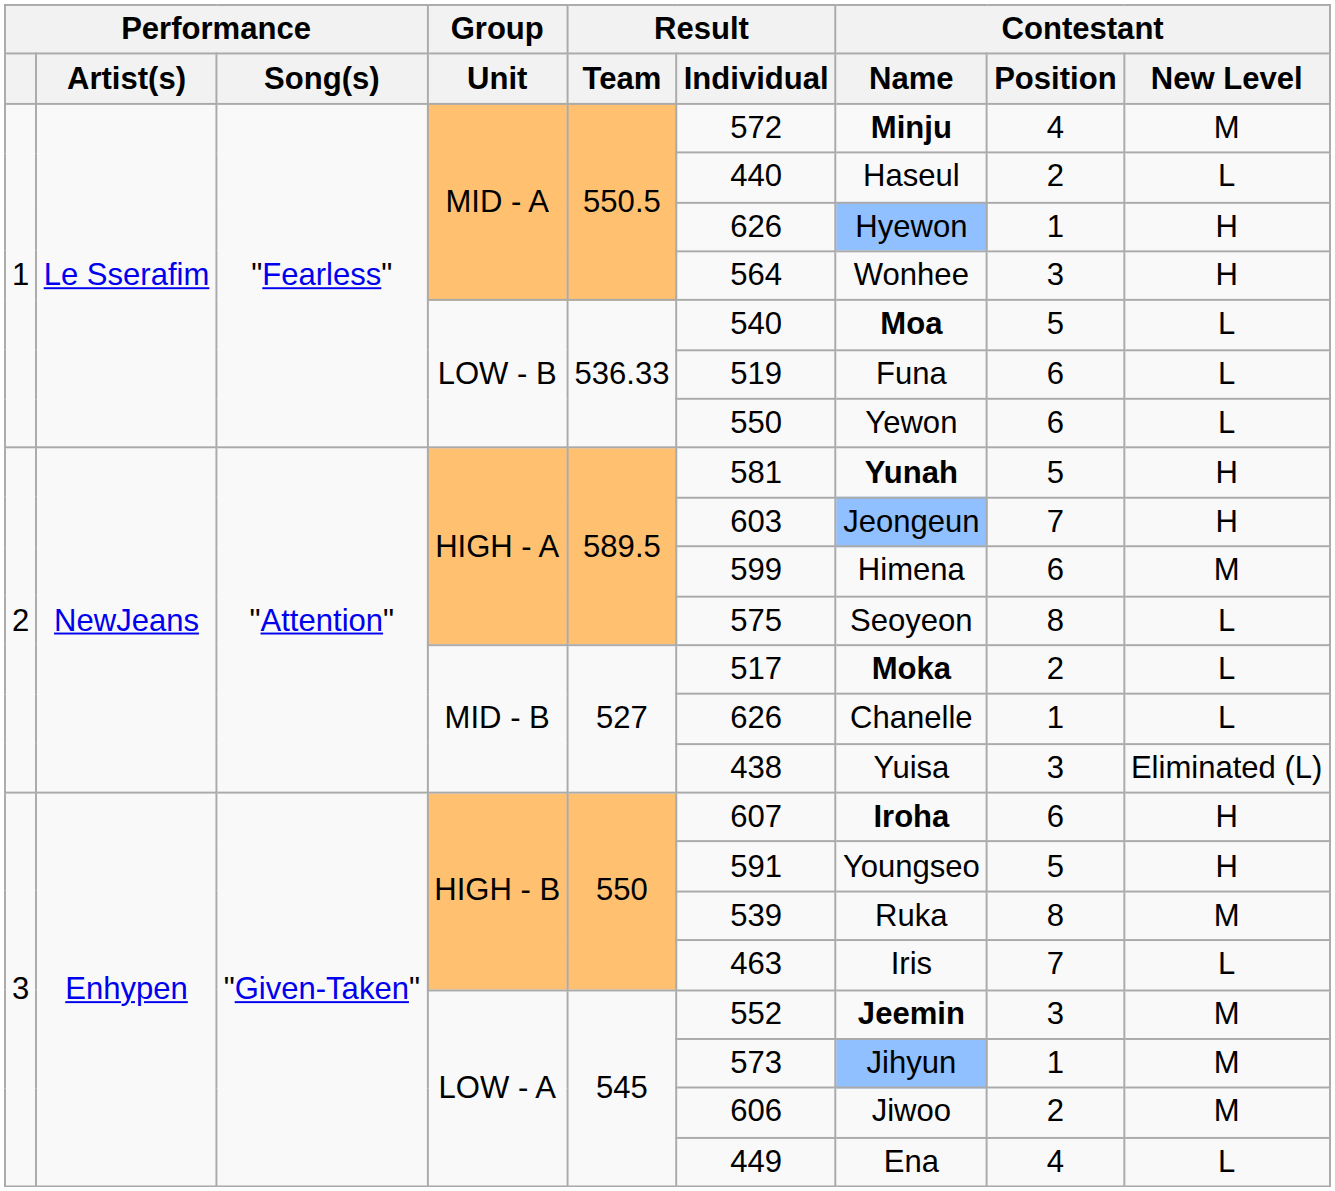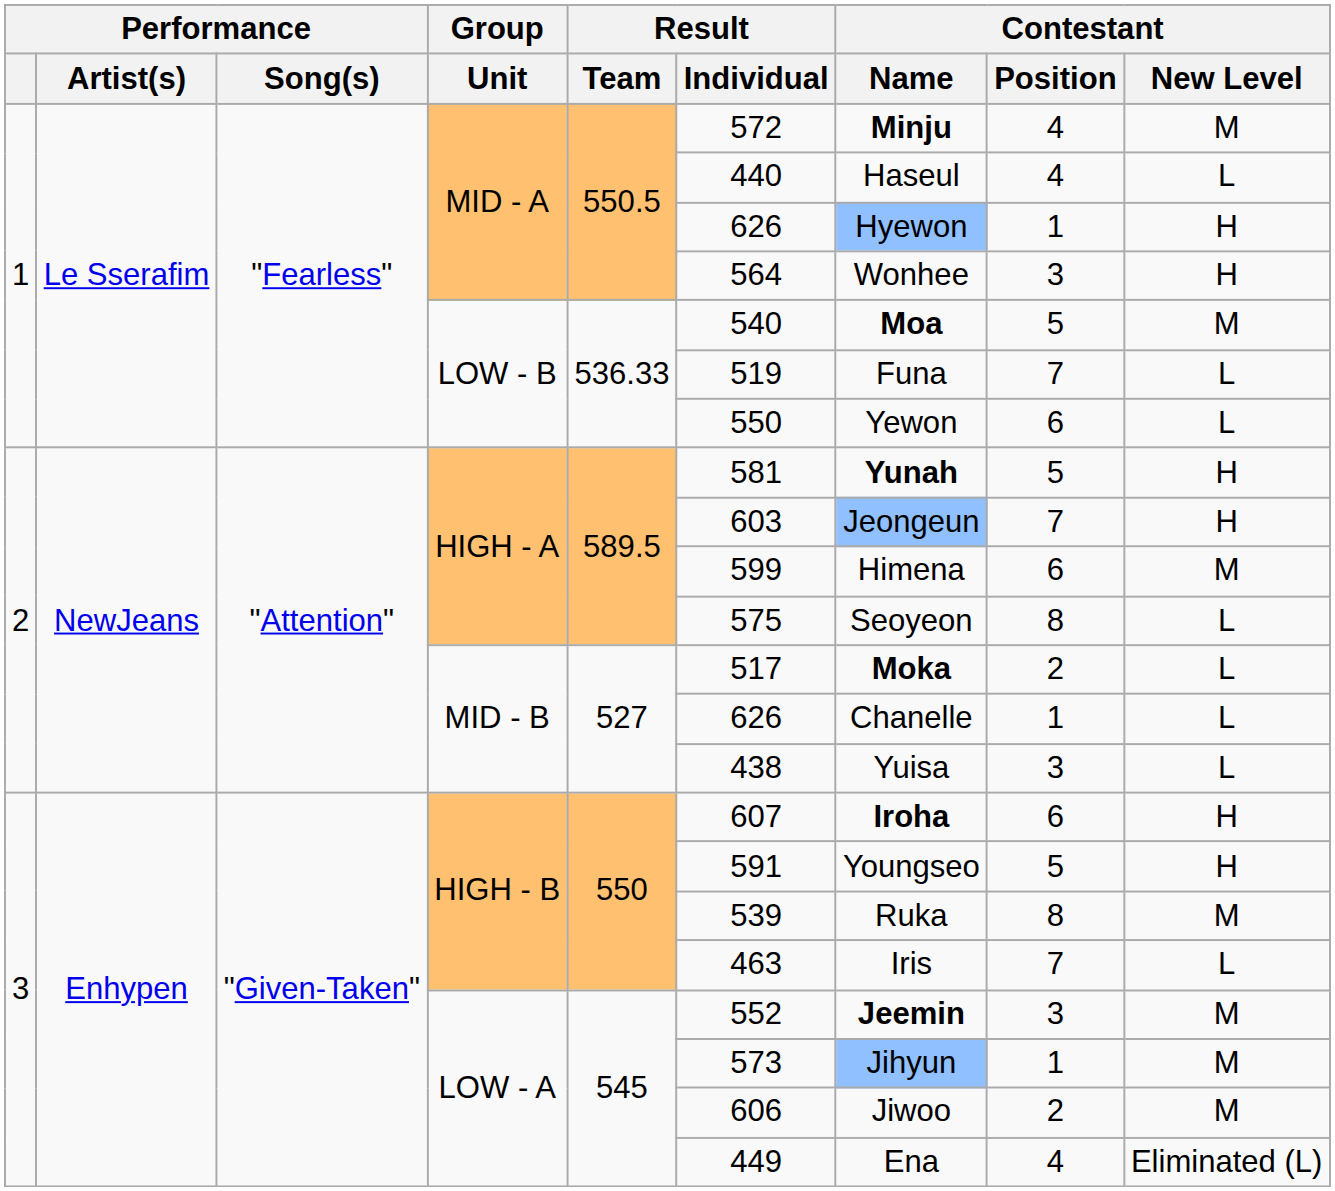row 4 | Contestant / Position: 2 -> 4
row 7 | Contestant / New Level: L -> M
row 8 | Contestant / Position: 6 -> 7
row 16 | Contestant / New Level: Eliminated (L) -> L
row 24 | Contestant / New Level: L -> Eliminated (L)
